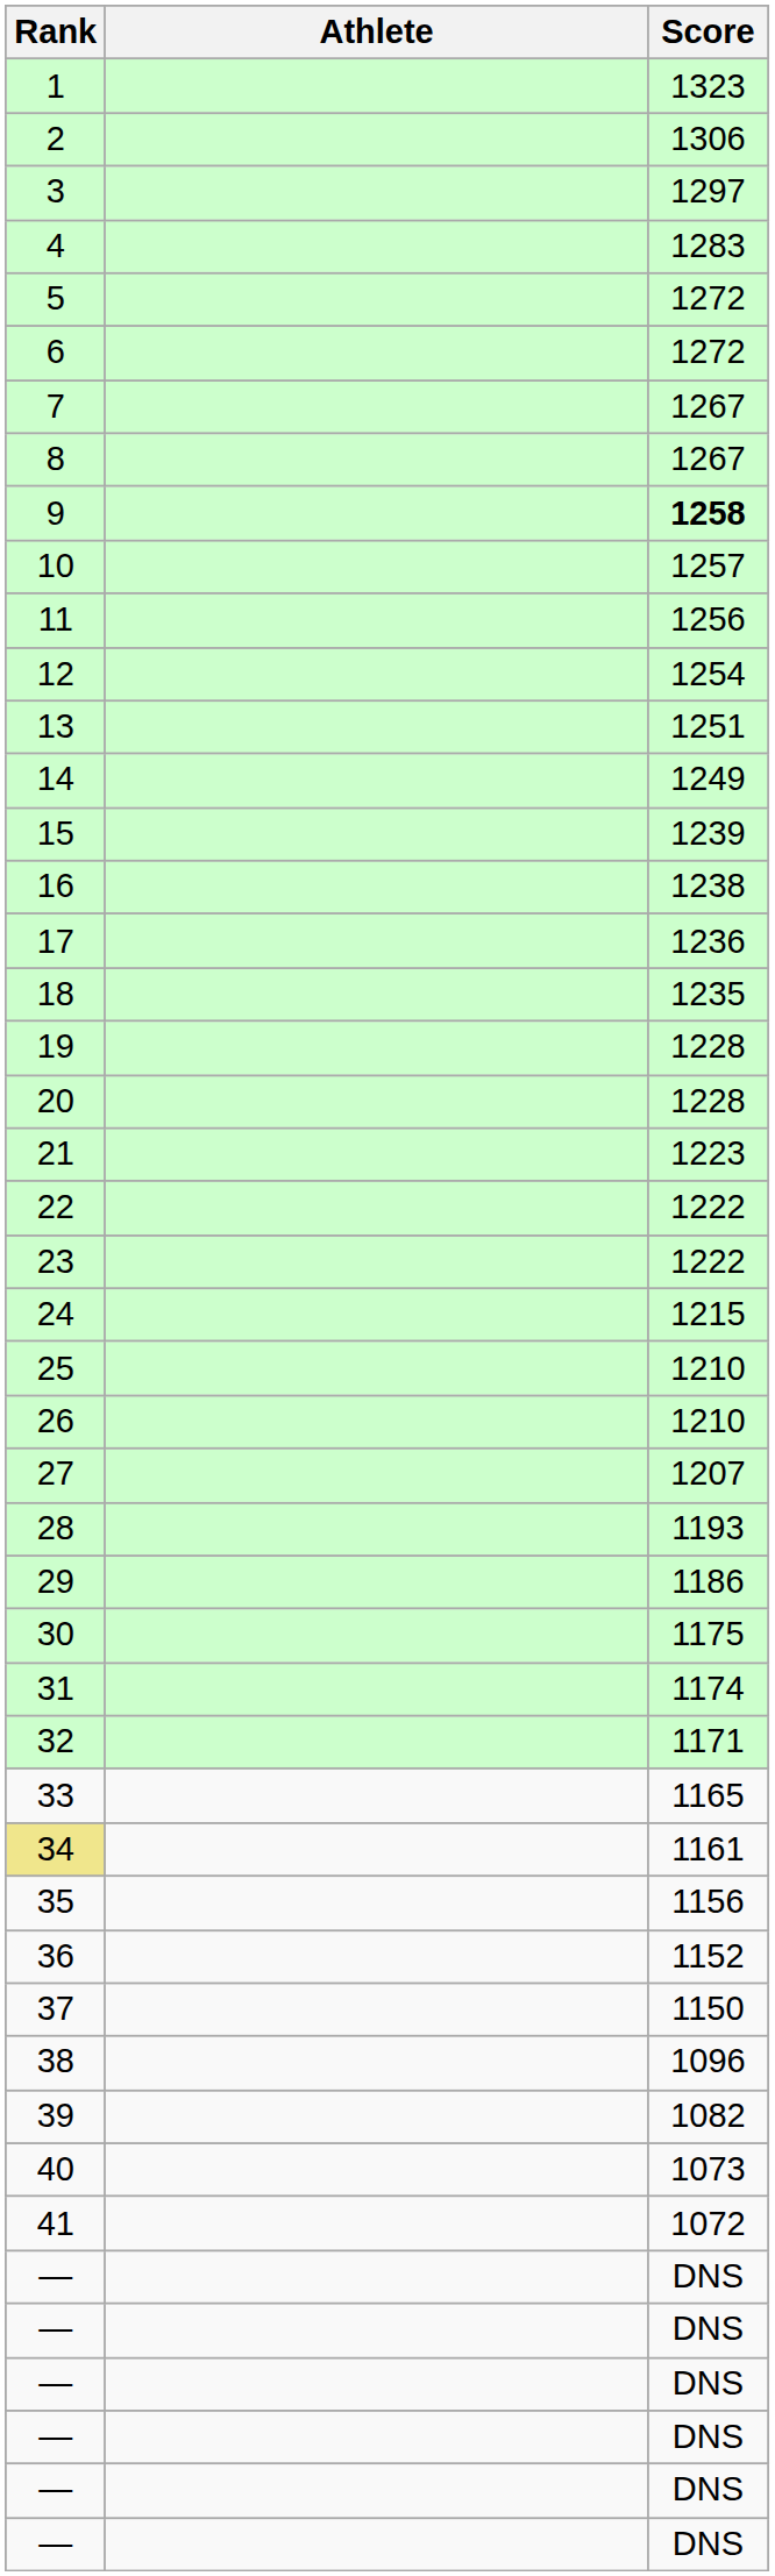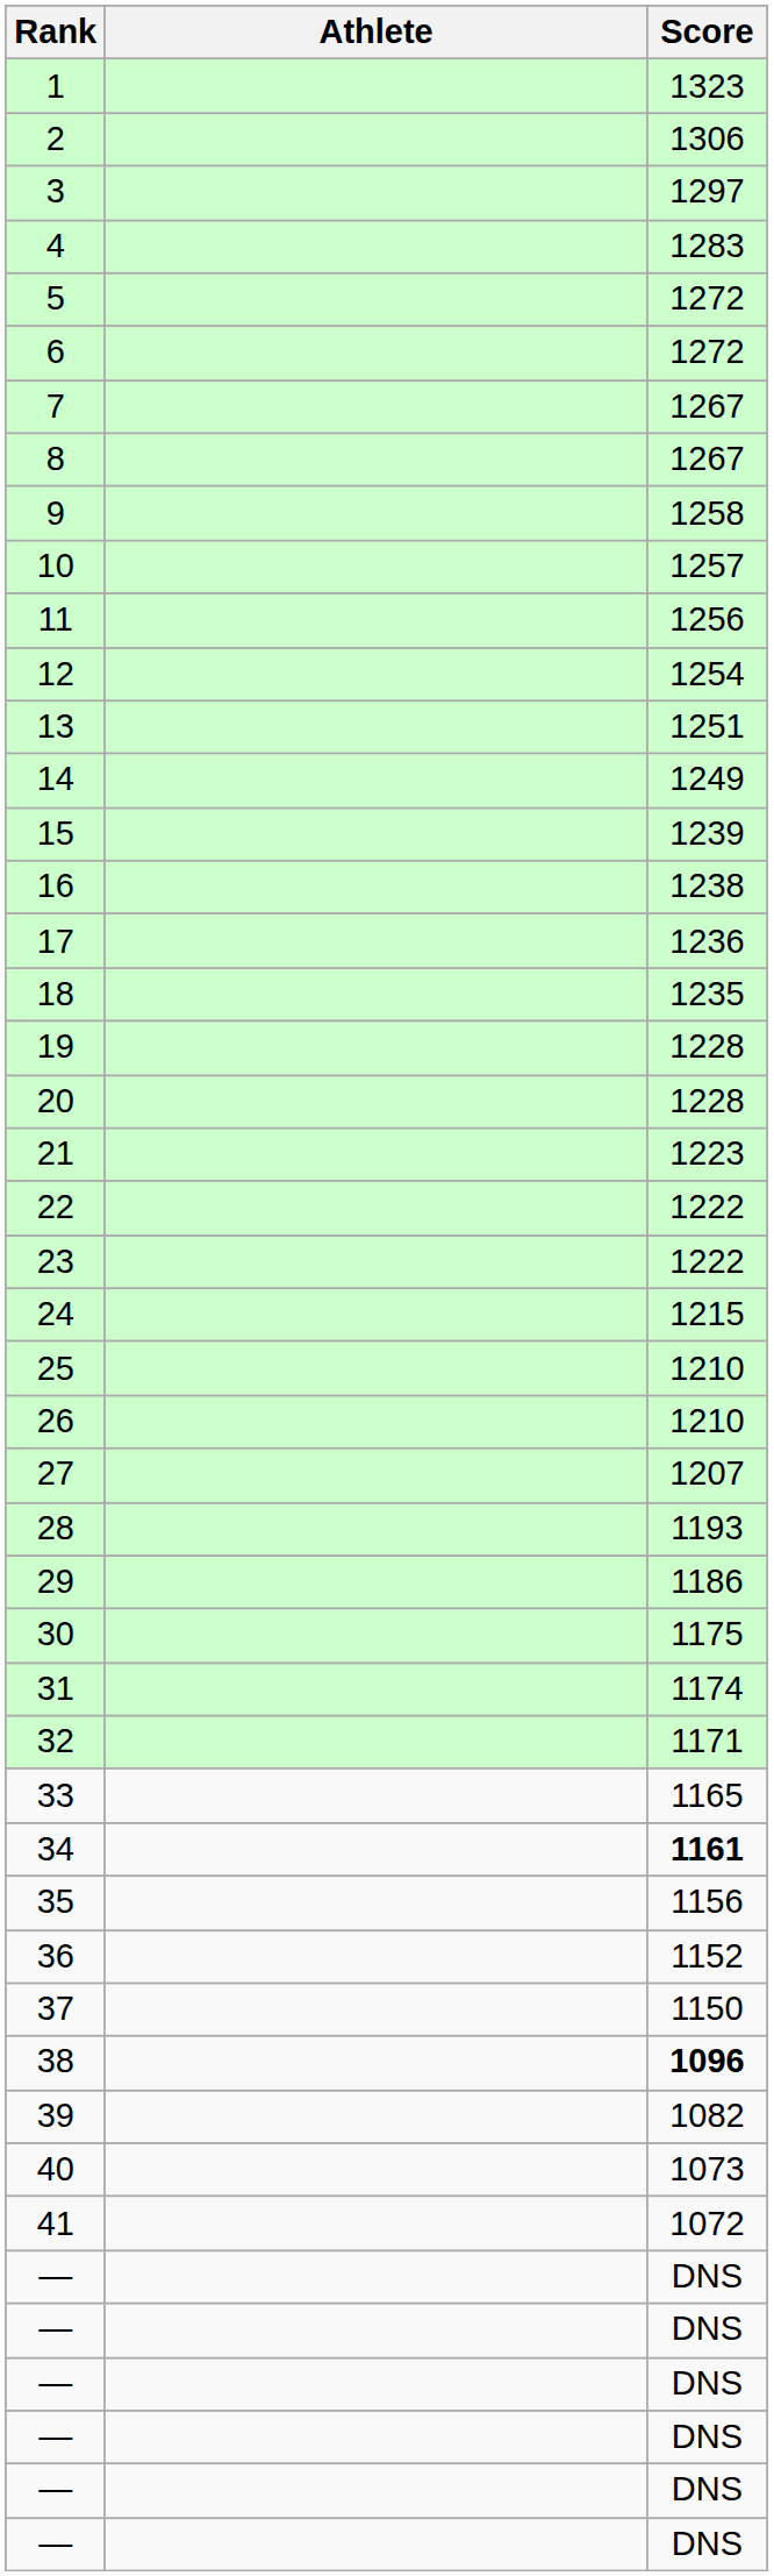9 | Score: bold -> normal
34 | Rank: khaki background -> no background
34 | Score: normal -> bold
38 | Score: normal -> bold
